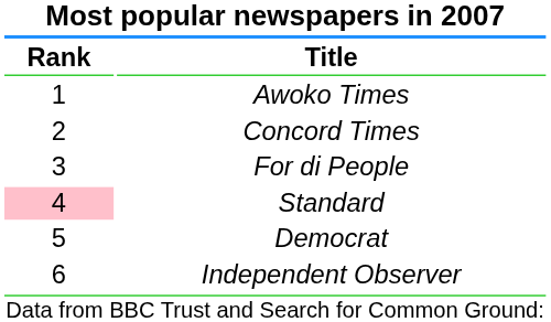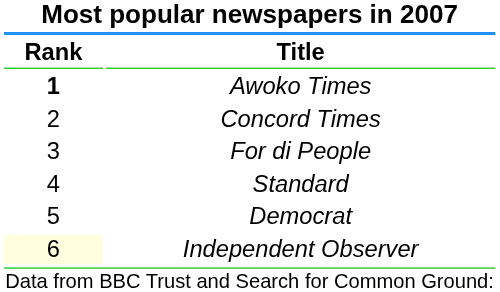Awoko Times | Rank: normal -> bold
Standard | Rank: pink background -> no background
Independent Observer | Rank: no background -> lightyellow background
